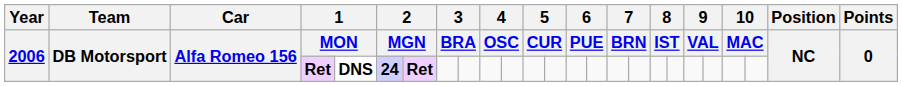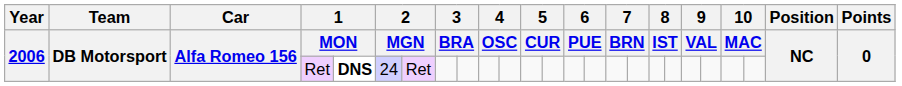row 3 | column 4: bold -> normal
row 3 | column 6: bold -> normal
row 3 | column 7: bold -> normal
